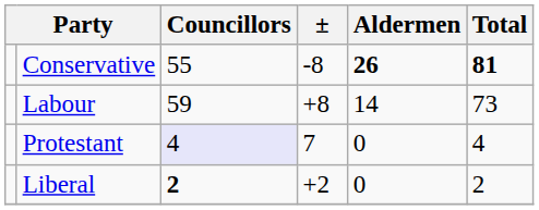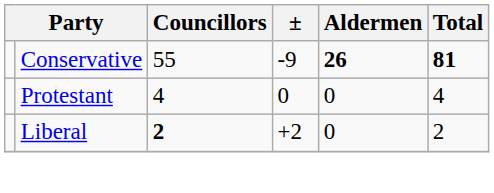Conservative | ±: -8 -> -9
- row: Labour | 59 | +8 | 14 | 73
Protestant | Councillors: lavender background -> no background
Protestant | ±: 7 -> 0
